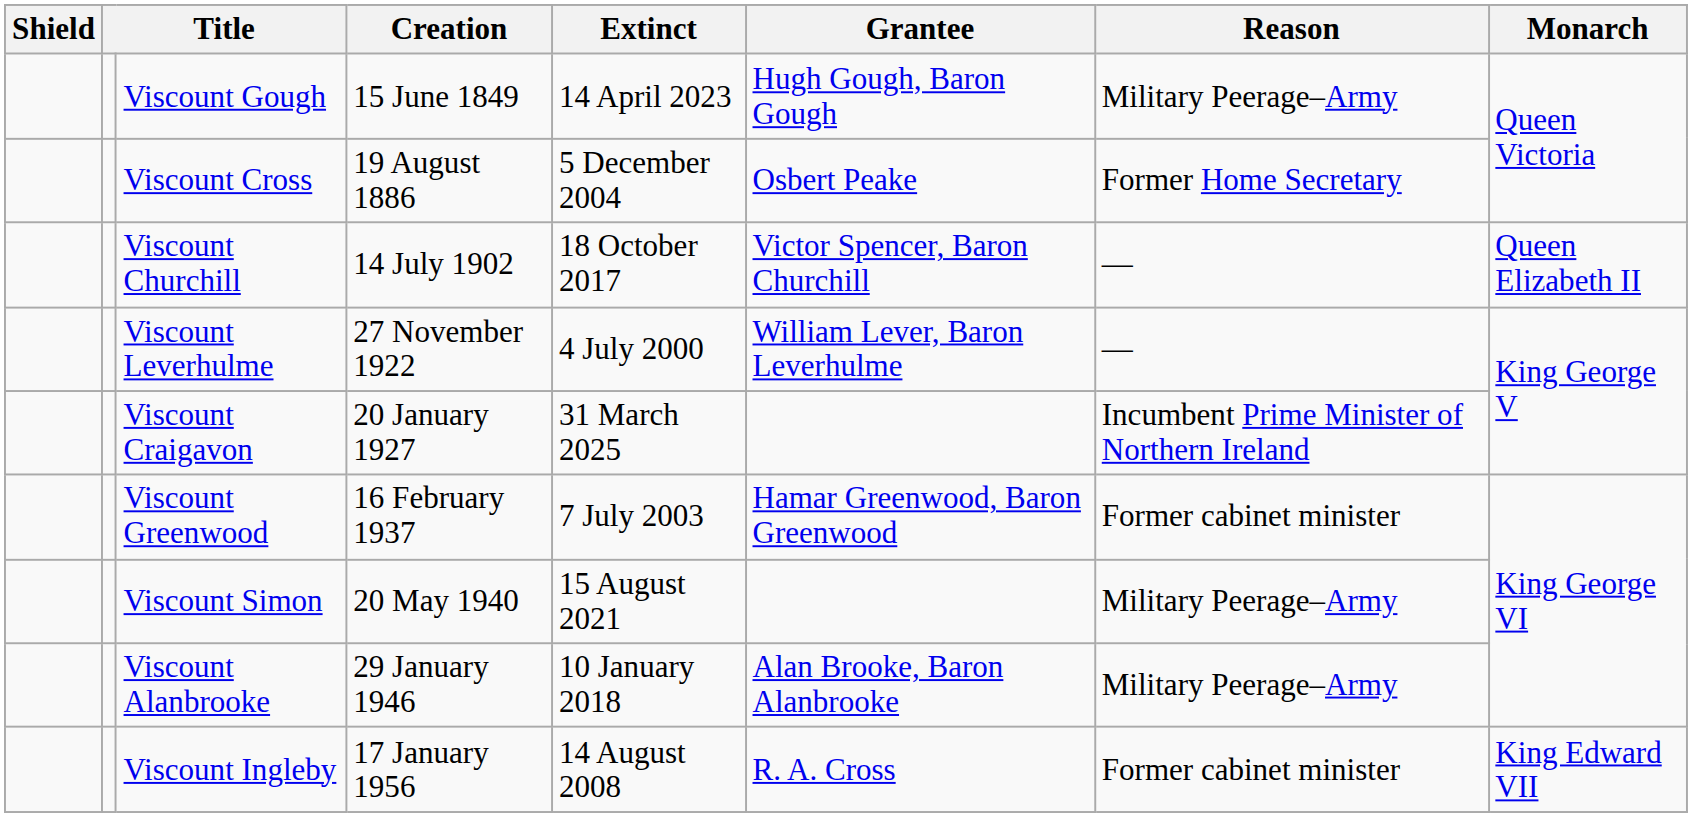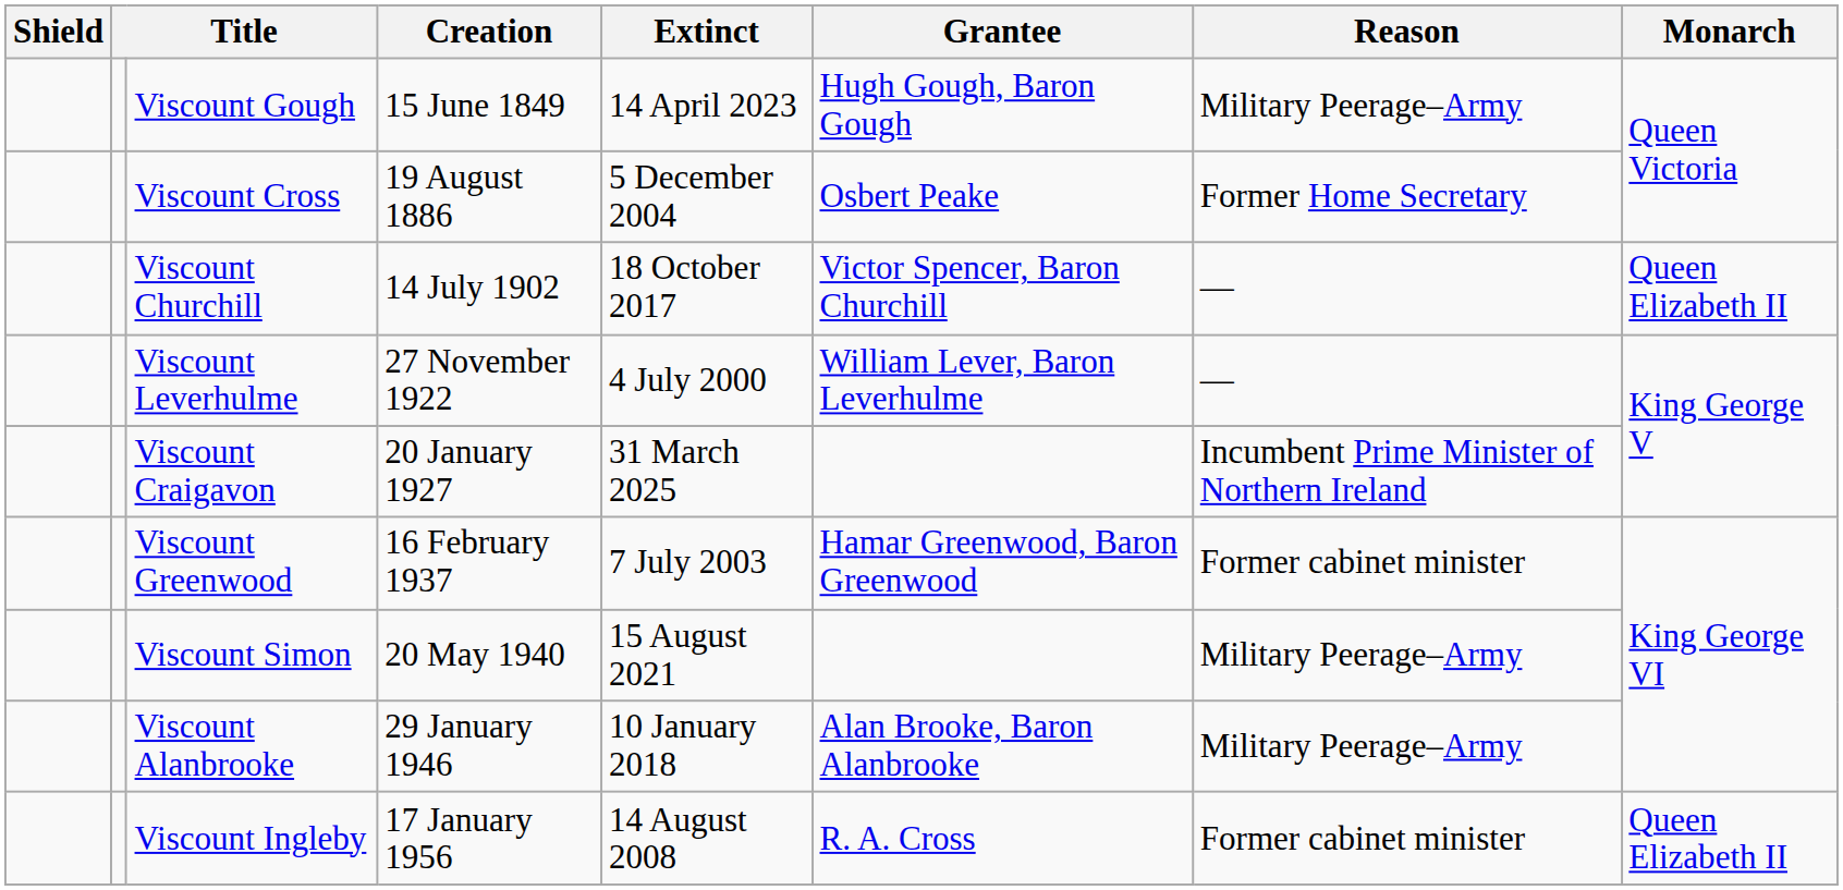Viscount Ingleby | Monarch: King Edward VII -> Queen Elizabeth II
